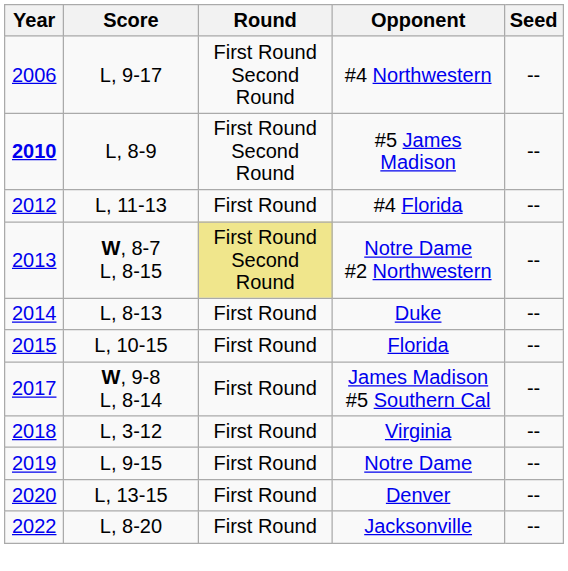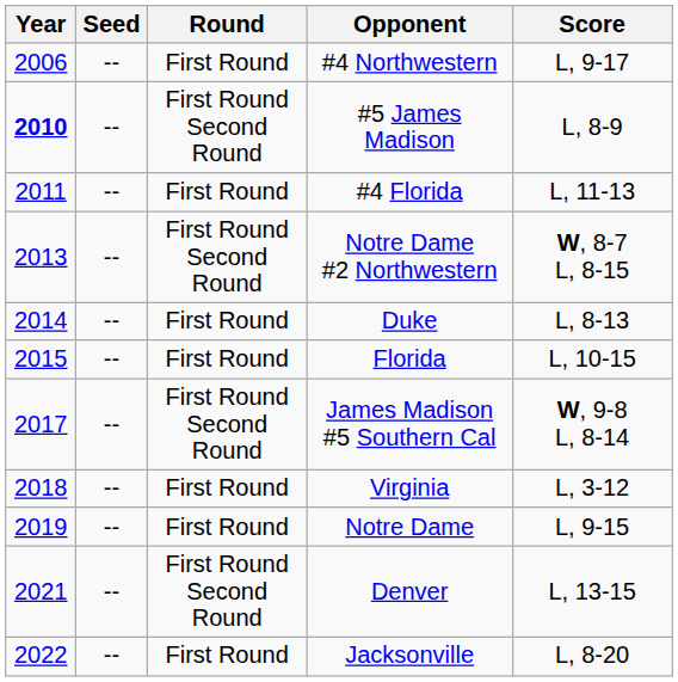columns swapped: Seed <-> Score
#4 Northwestern | Round: First Round Second Round -> First Round
#4 Florida | Year: 2012 -> 2011
Notre Dame #2 Northwestern | Round: khaki background -> no background
James Madison #5 Southern Cal | Round: First Round -> First Round Second Round
Denver | Year: 2020 -> 2021
Denver | Round: First Round -> First Round Second Round
